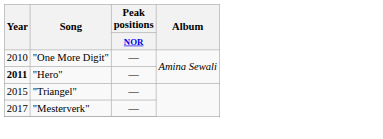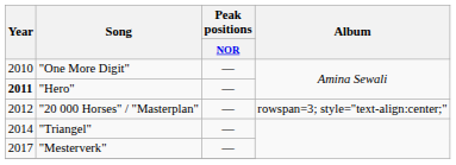+ row: 2012 | "20 000 Horses" / "Masterplan" | — | rowspan=3; style="text-align:center;"
"Triangel" | Year: 2015 -> 2014
